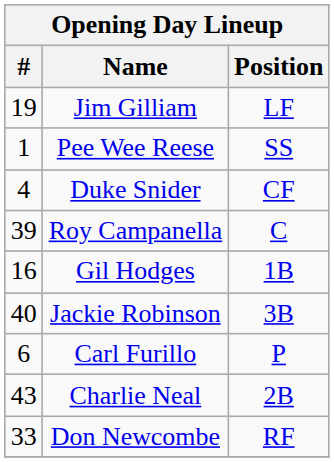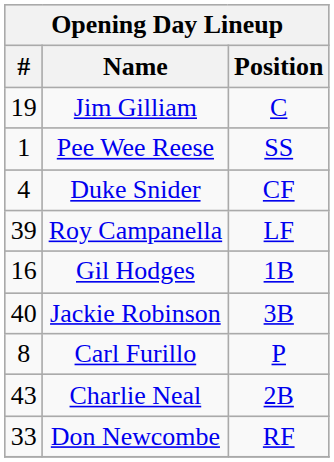Jim Gilliam | Position: LF -> C
Roy Campanella | Position: C -> LF
Carl Furillo | #: 6 -> 8
